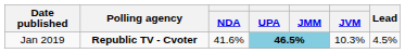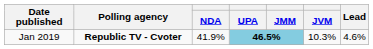Jan 2019 | NDA: 41.6% -> 41.9%
Jan 2019 | Lead: 4.5% -> 4.6%
